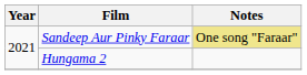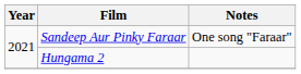Sandeep Aur Pinky Faraar | Notes: khaki background -> no background
